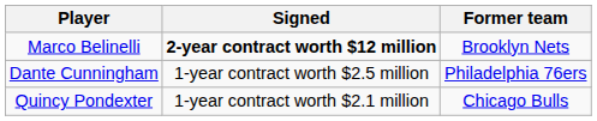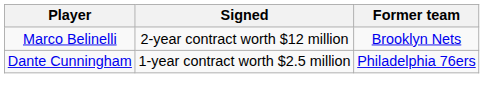Marco Belinelli | Signed: bold -> normal
- row: Quincy Pondexter | 1-year contract worth $2.1 million | Chicago Bulls
